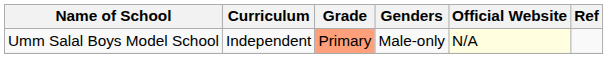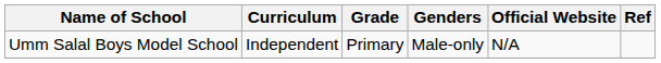Umm Salal Boys Model School | Grade: lightsalmon background -> no background
Umm Salal Boys Model School | Official Website: lightyellow background -> no background
